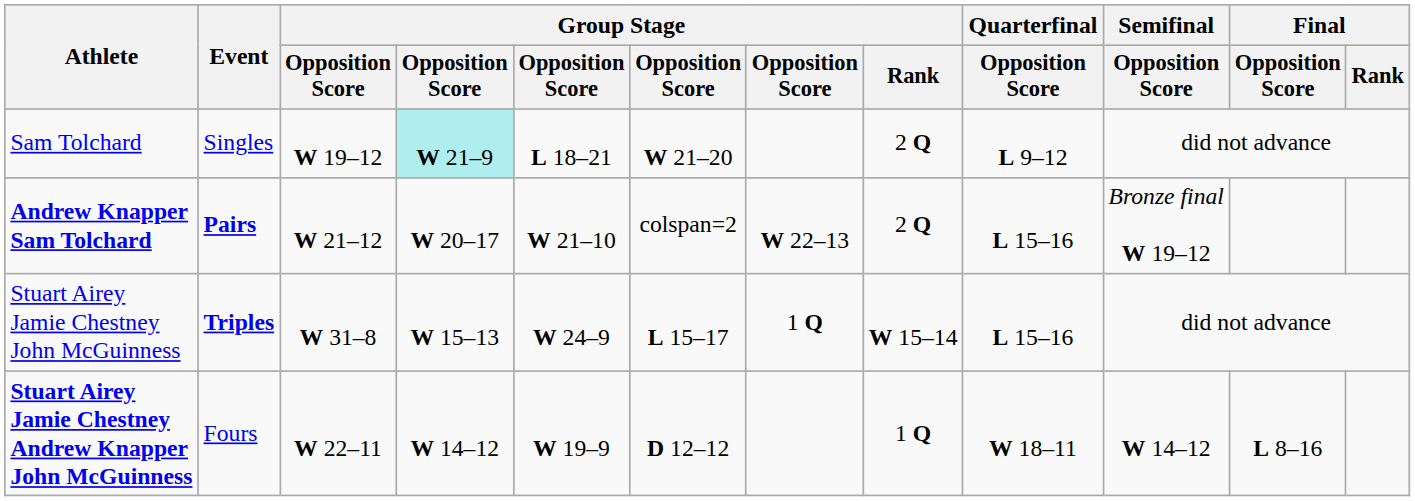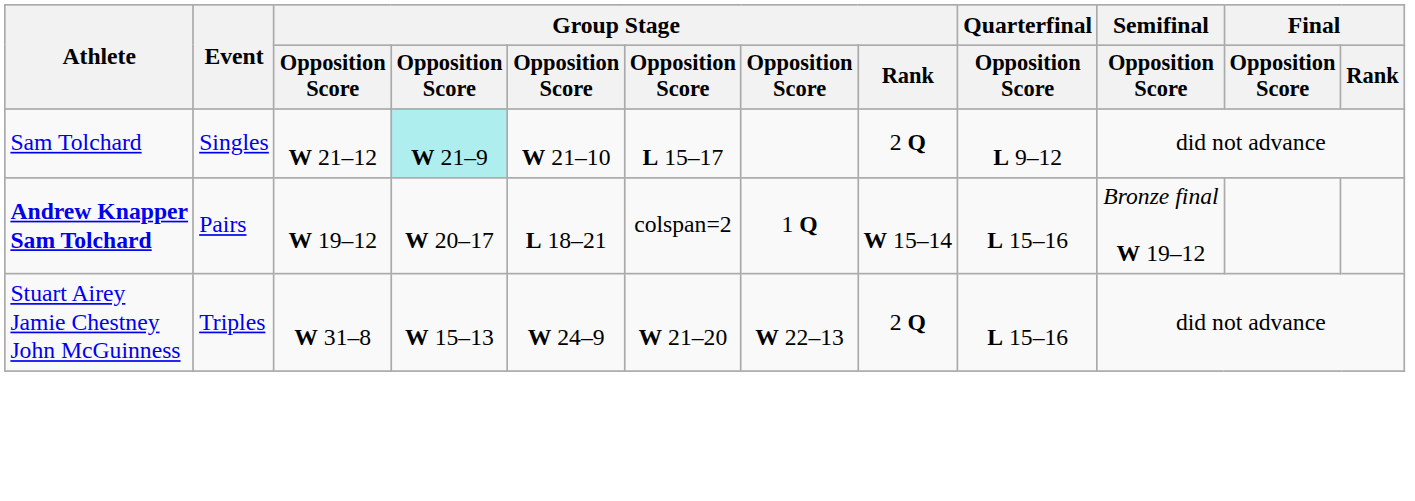Sam Tolchard | column 3: W 19–12 -> W 21–12
Sam Tolchard | column 5: L 18–21 -> W 21–10
Sam Tolchard | column 6: W 21–20 -> L 15–17
Andrew Knapper Sam Tolchard | Event: bold -> normal
Andrew Knapper Sam Tolchard | column 3: W 21–12 -> W 19–12
Andrew Knapper Sam Tolchard | column 5: W 21–10 -> L 18–21
Andrew Knapper Sam Tolchard | column 7: W 22–13 -> 1 Q
Andrew Knapper Sam Tolchard | Group Stage / Rank: 2 Q -> W 15–14
Stuart Airey Jamie Chestney John McGuinness | Event: bold -> normal
Stuart Airey Jamie Chestney John McGuinness | column 6: L 15–17 -> W 21–20
Stuart Airey Jamie Chestney John McGuinness | column 7: 1 Q -> W 22–13
Stuart Airey Jamie Chestney John McGuinness | Group Stage / Rank: W 15–14 -> 2 Q
- row: Stuart Airey Jamie Chestney Andrew Knapper John McGuinness | Fours | W 22–11 | W 14–12 | W 19–9 | D 12–12 | 1 Q | W 18–11 | W 14–12 | L 8–16
